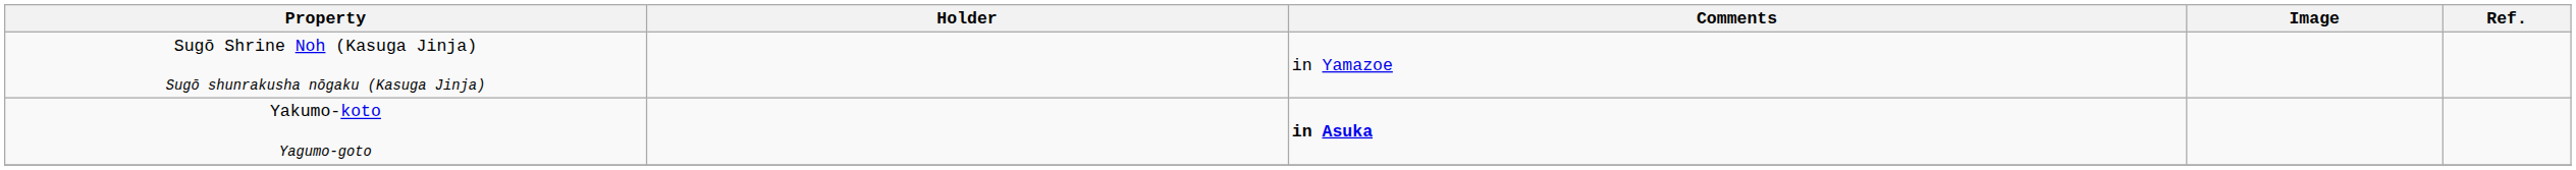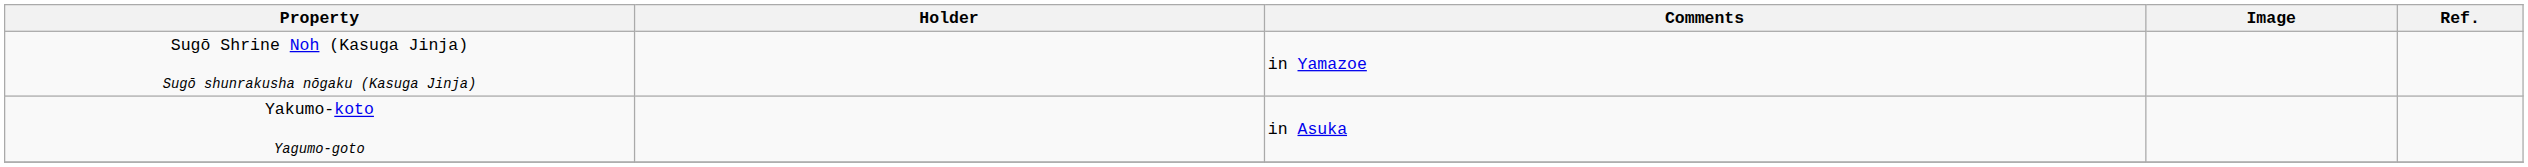Yakumo-koto Yagumo-goto | Comments: bold -> normal
